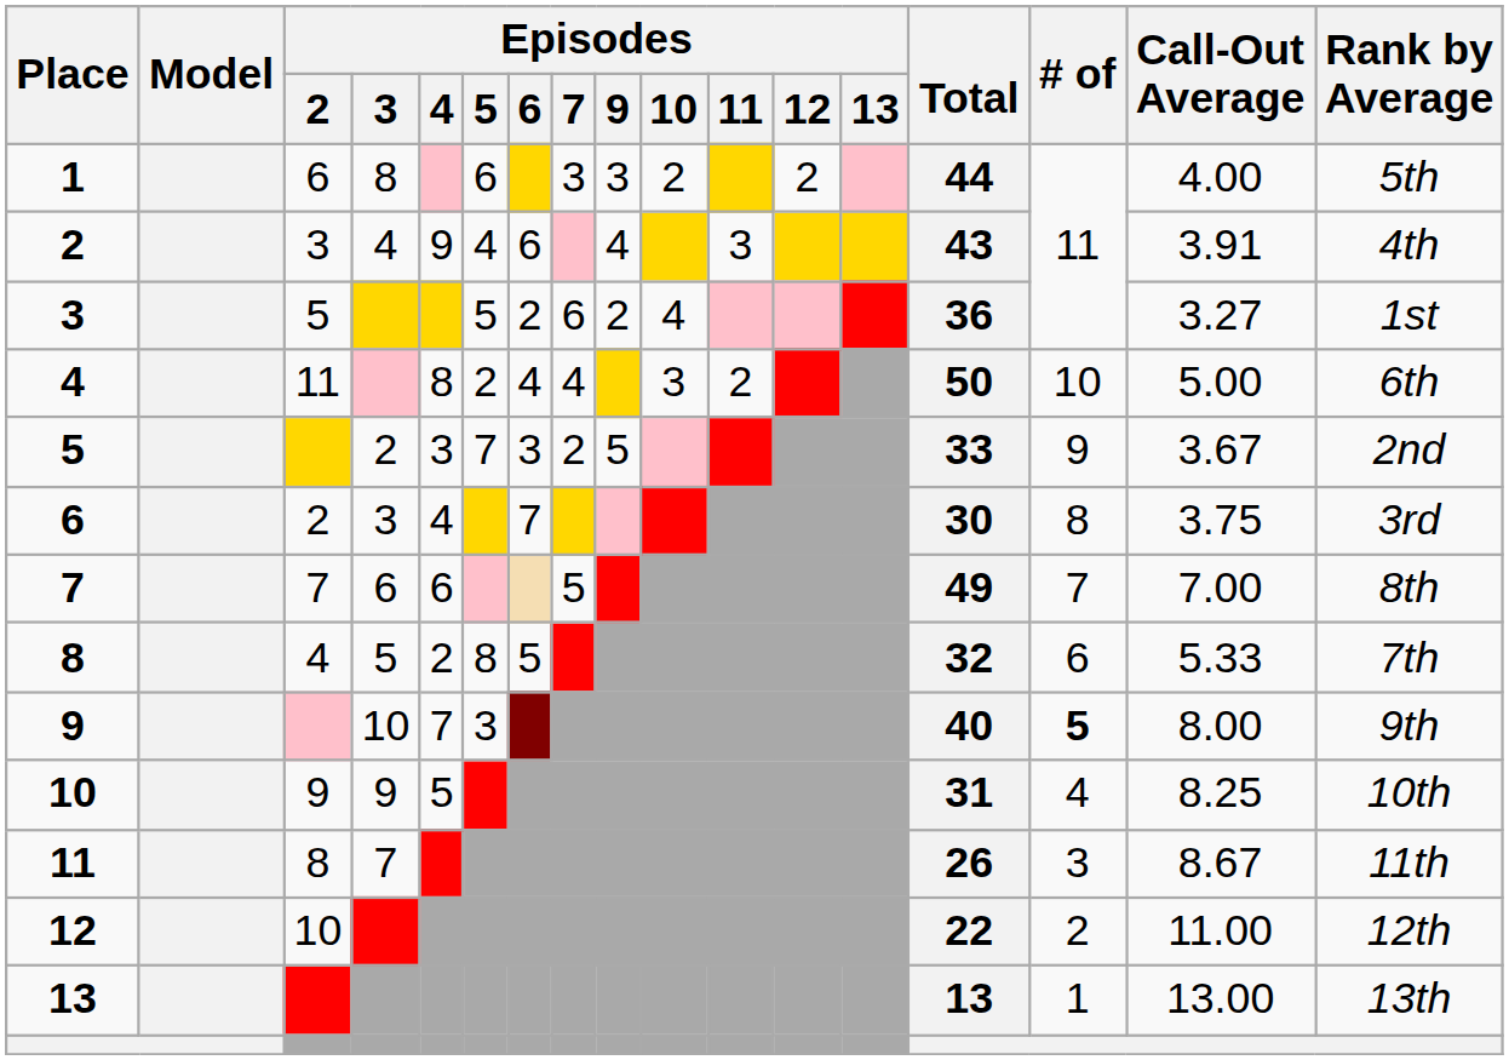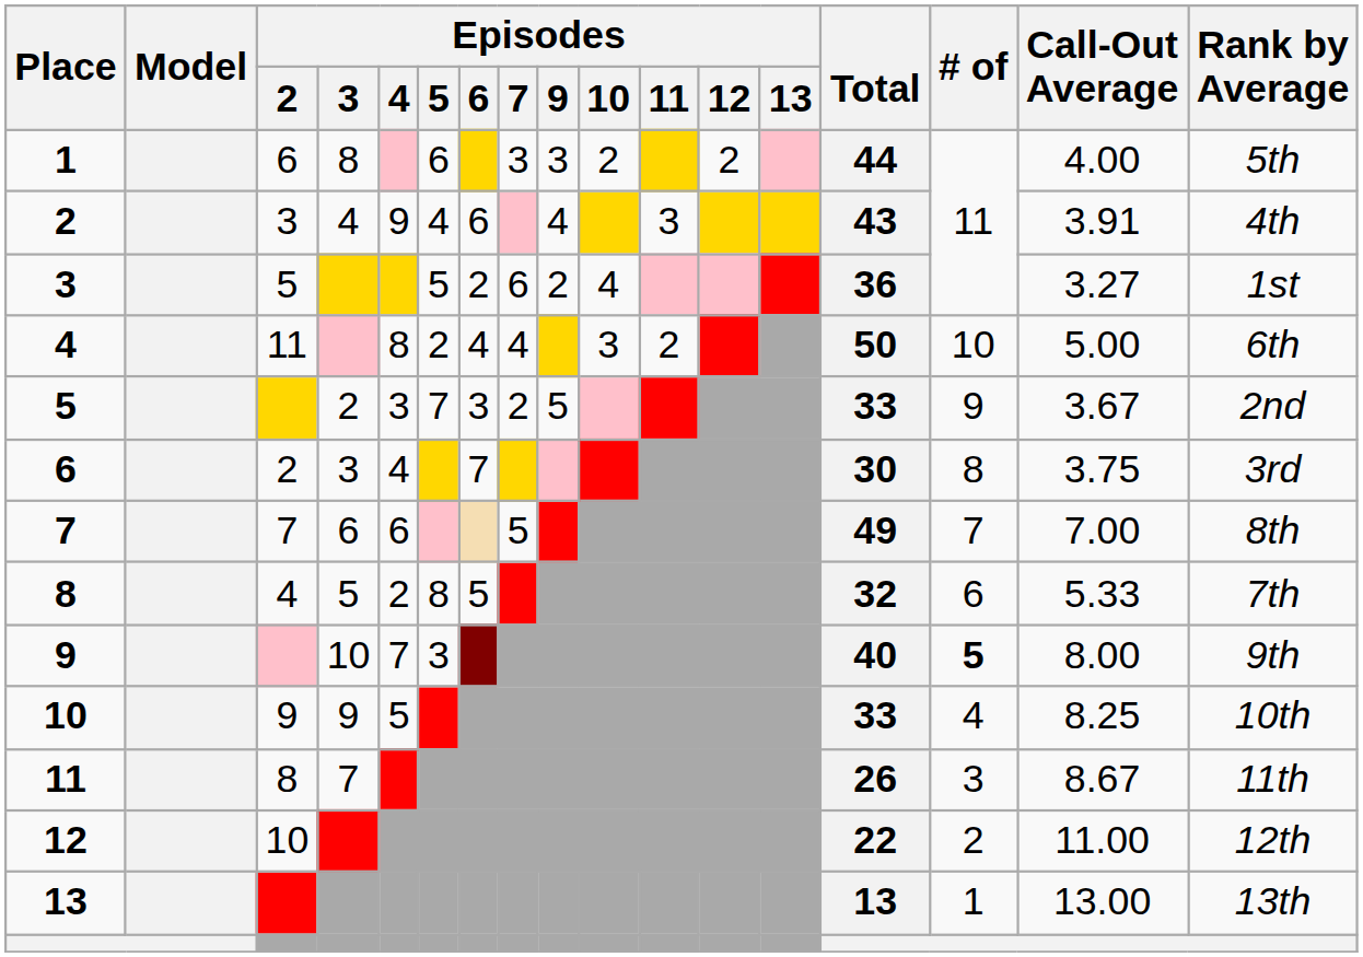row 12 | Total: 31 -> 33
